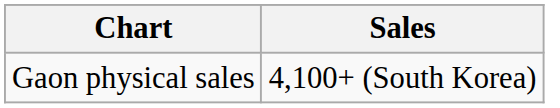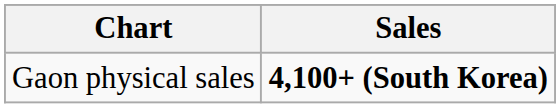Gaon physical sales | Sales: normal -> bold
